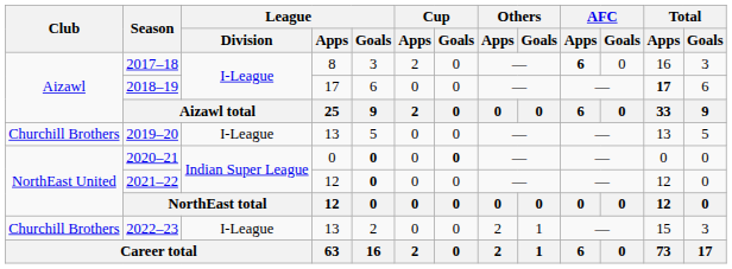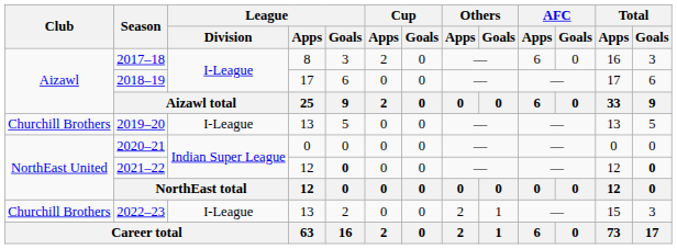2017–18 | AFC / Apps: bold -> normal
2018–19 | Total / Apps: bold -> normal
2020–21 | League / Goals: bold -> normal
2020–21 | Cup / Goals: bold -> normal
2021–22 | Total / Goals: normal -> bold
